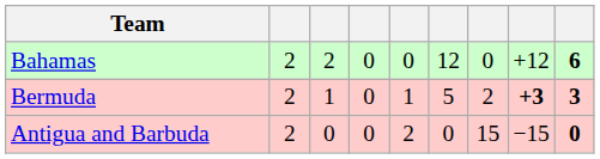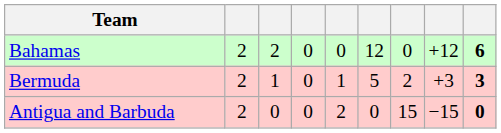Bermuda | column 8: bold -> normal
